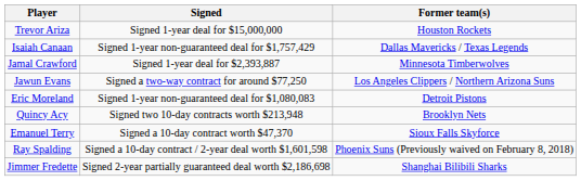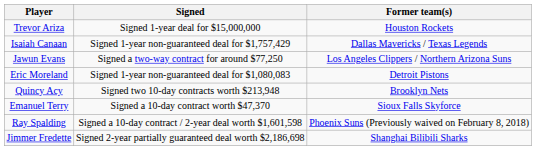- row: Jamal Crawford | Signed 1-year deal for $2,393,887 | Minnesota Timberwolves
